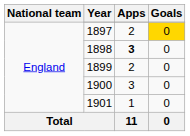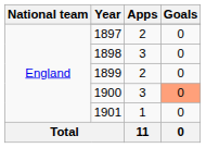1897 | Goals: gold background -> no background
1898 | Apps: bold -> normal
1900 | Goals: no background -> lightsalmon background
